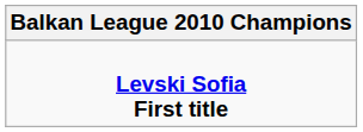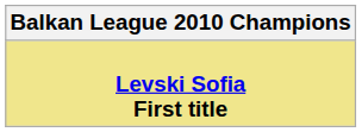row 2 | column 1: no background -> khaki background
